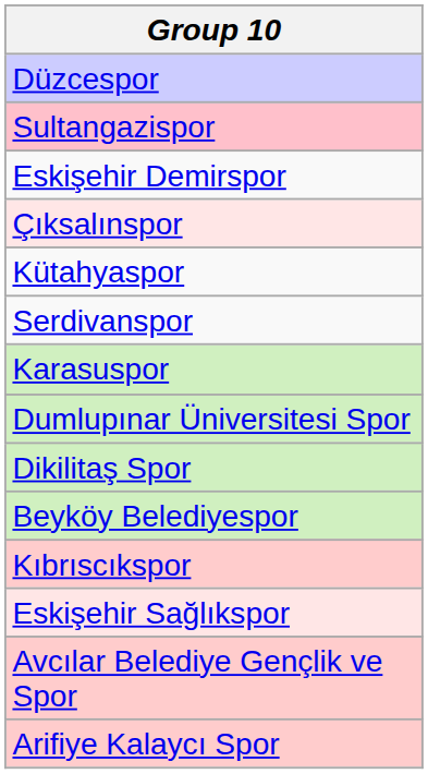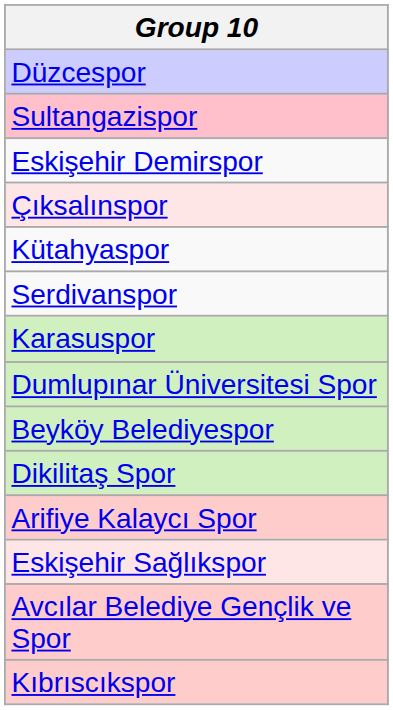row 10 | column 1: Dikilitaş Spor -> Beyköy Belediyespor
row 11 | column 1: Beyköy Belediyespor -> Dikilitaş Spor
row 12 | column 1: Kıbrıscıkspor -> Arifiye Kalaycı Spor
row 15 | column 1: Arifiye Kalaycı Spor -> Kıbrıscıkspor
